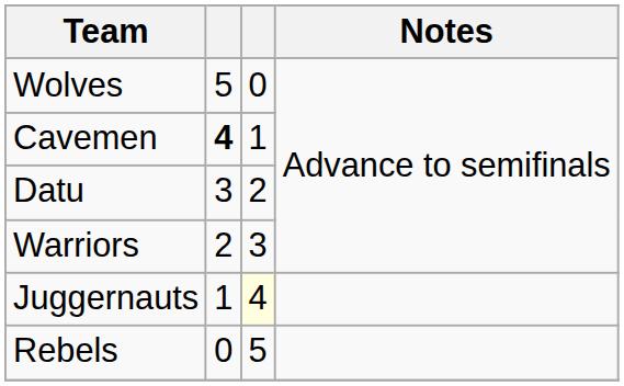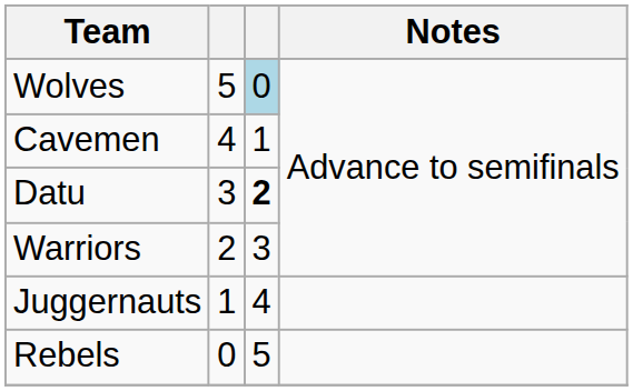Wolves | column 3: no background -> lightblue background
Cavemen | column 2: bold -> normal
Datu | column 3: normal -> bold
Juggernauts | column 3: lightyellow background -> no background
